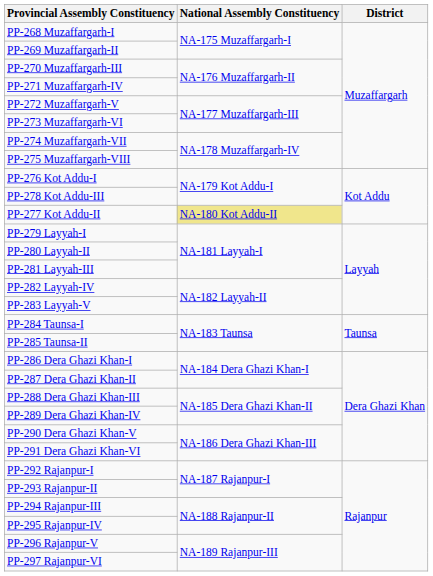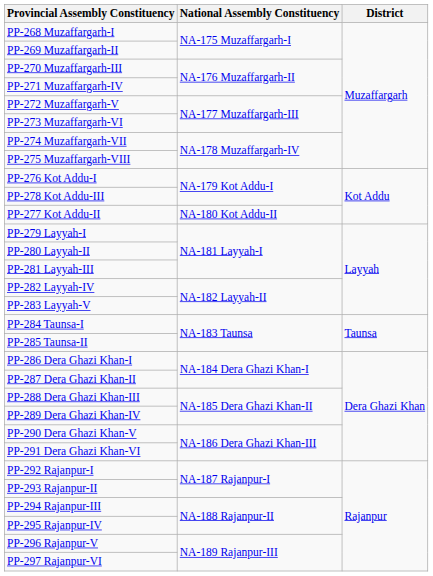PP-277 Kot Addu-II | National Assembly Constituency: khaki background -> no background
